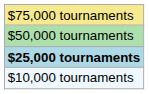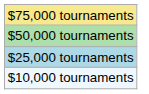row 3 | column 1: bold -> normal
